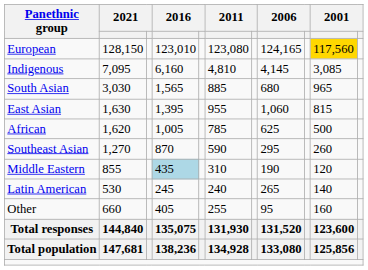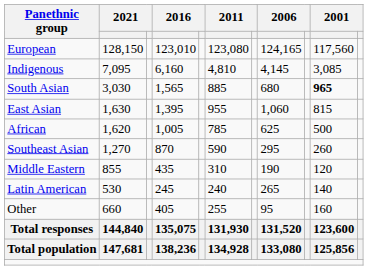European | column 10: gold background -> no background
South Asian | column 10: normal -> bold
Middle Eastern | column 4: lightblue background -> no background
